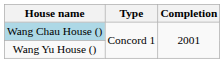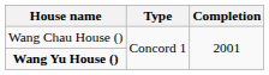Wang Chau House () | House name: lightblue background -> no background
Wang Yu House () | House name: normal -> bold
